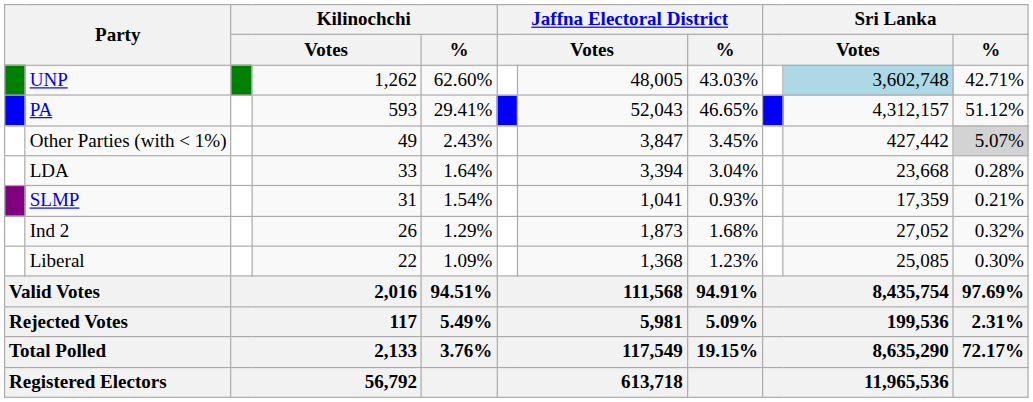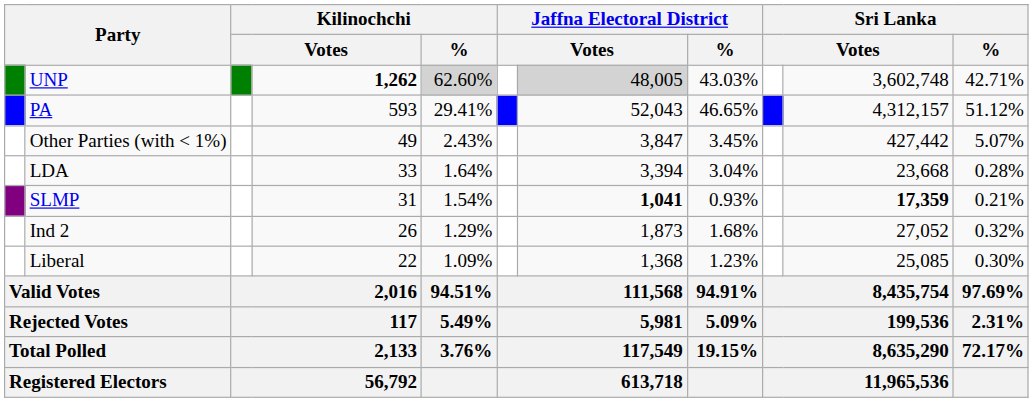UNP | column 4: normal -> bold
UNP | Kilinochchi / %: no background -> lightgrey background
UNP | column 7: no background -> lightgrey background
UNP | column 10: lightblue background -> no background
Other Parties (with < 1%) | Sri Lanka / %: lightgrey background -> no background
SLMP | column 7: normal -> bold
SLMP | column 10: normal -> bold
